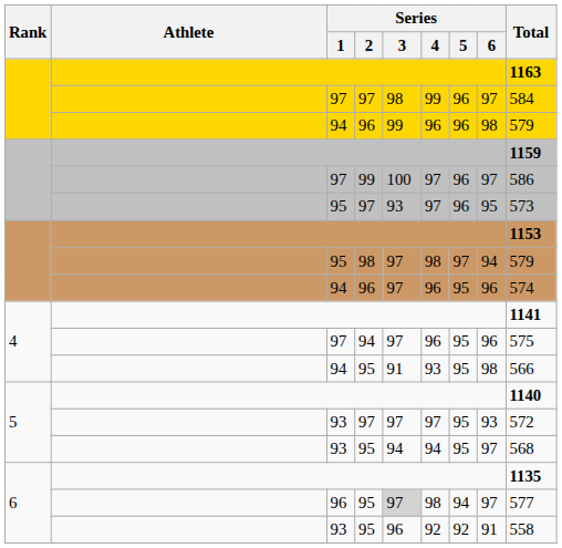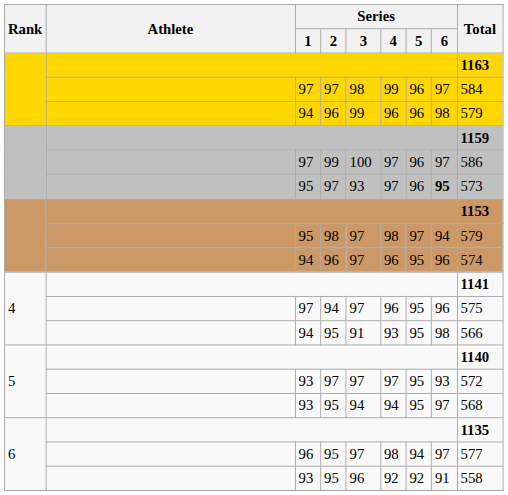row 8 | Series / 6: normal -> bold
row 19 | Series / 3: lightgrey background -> no background
